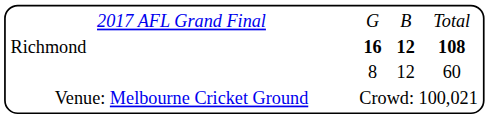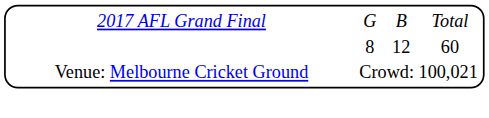- row: Richmond | 16 | 12 | 108
